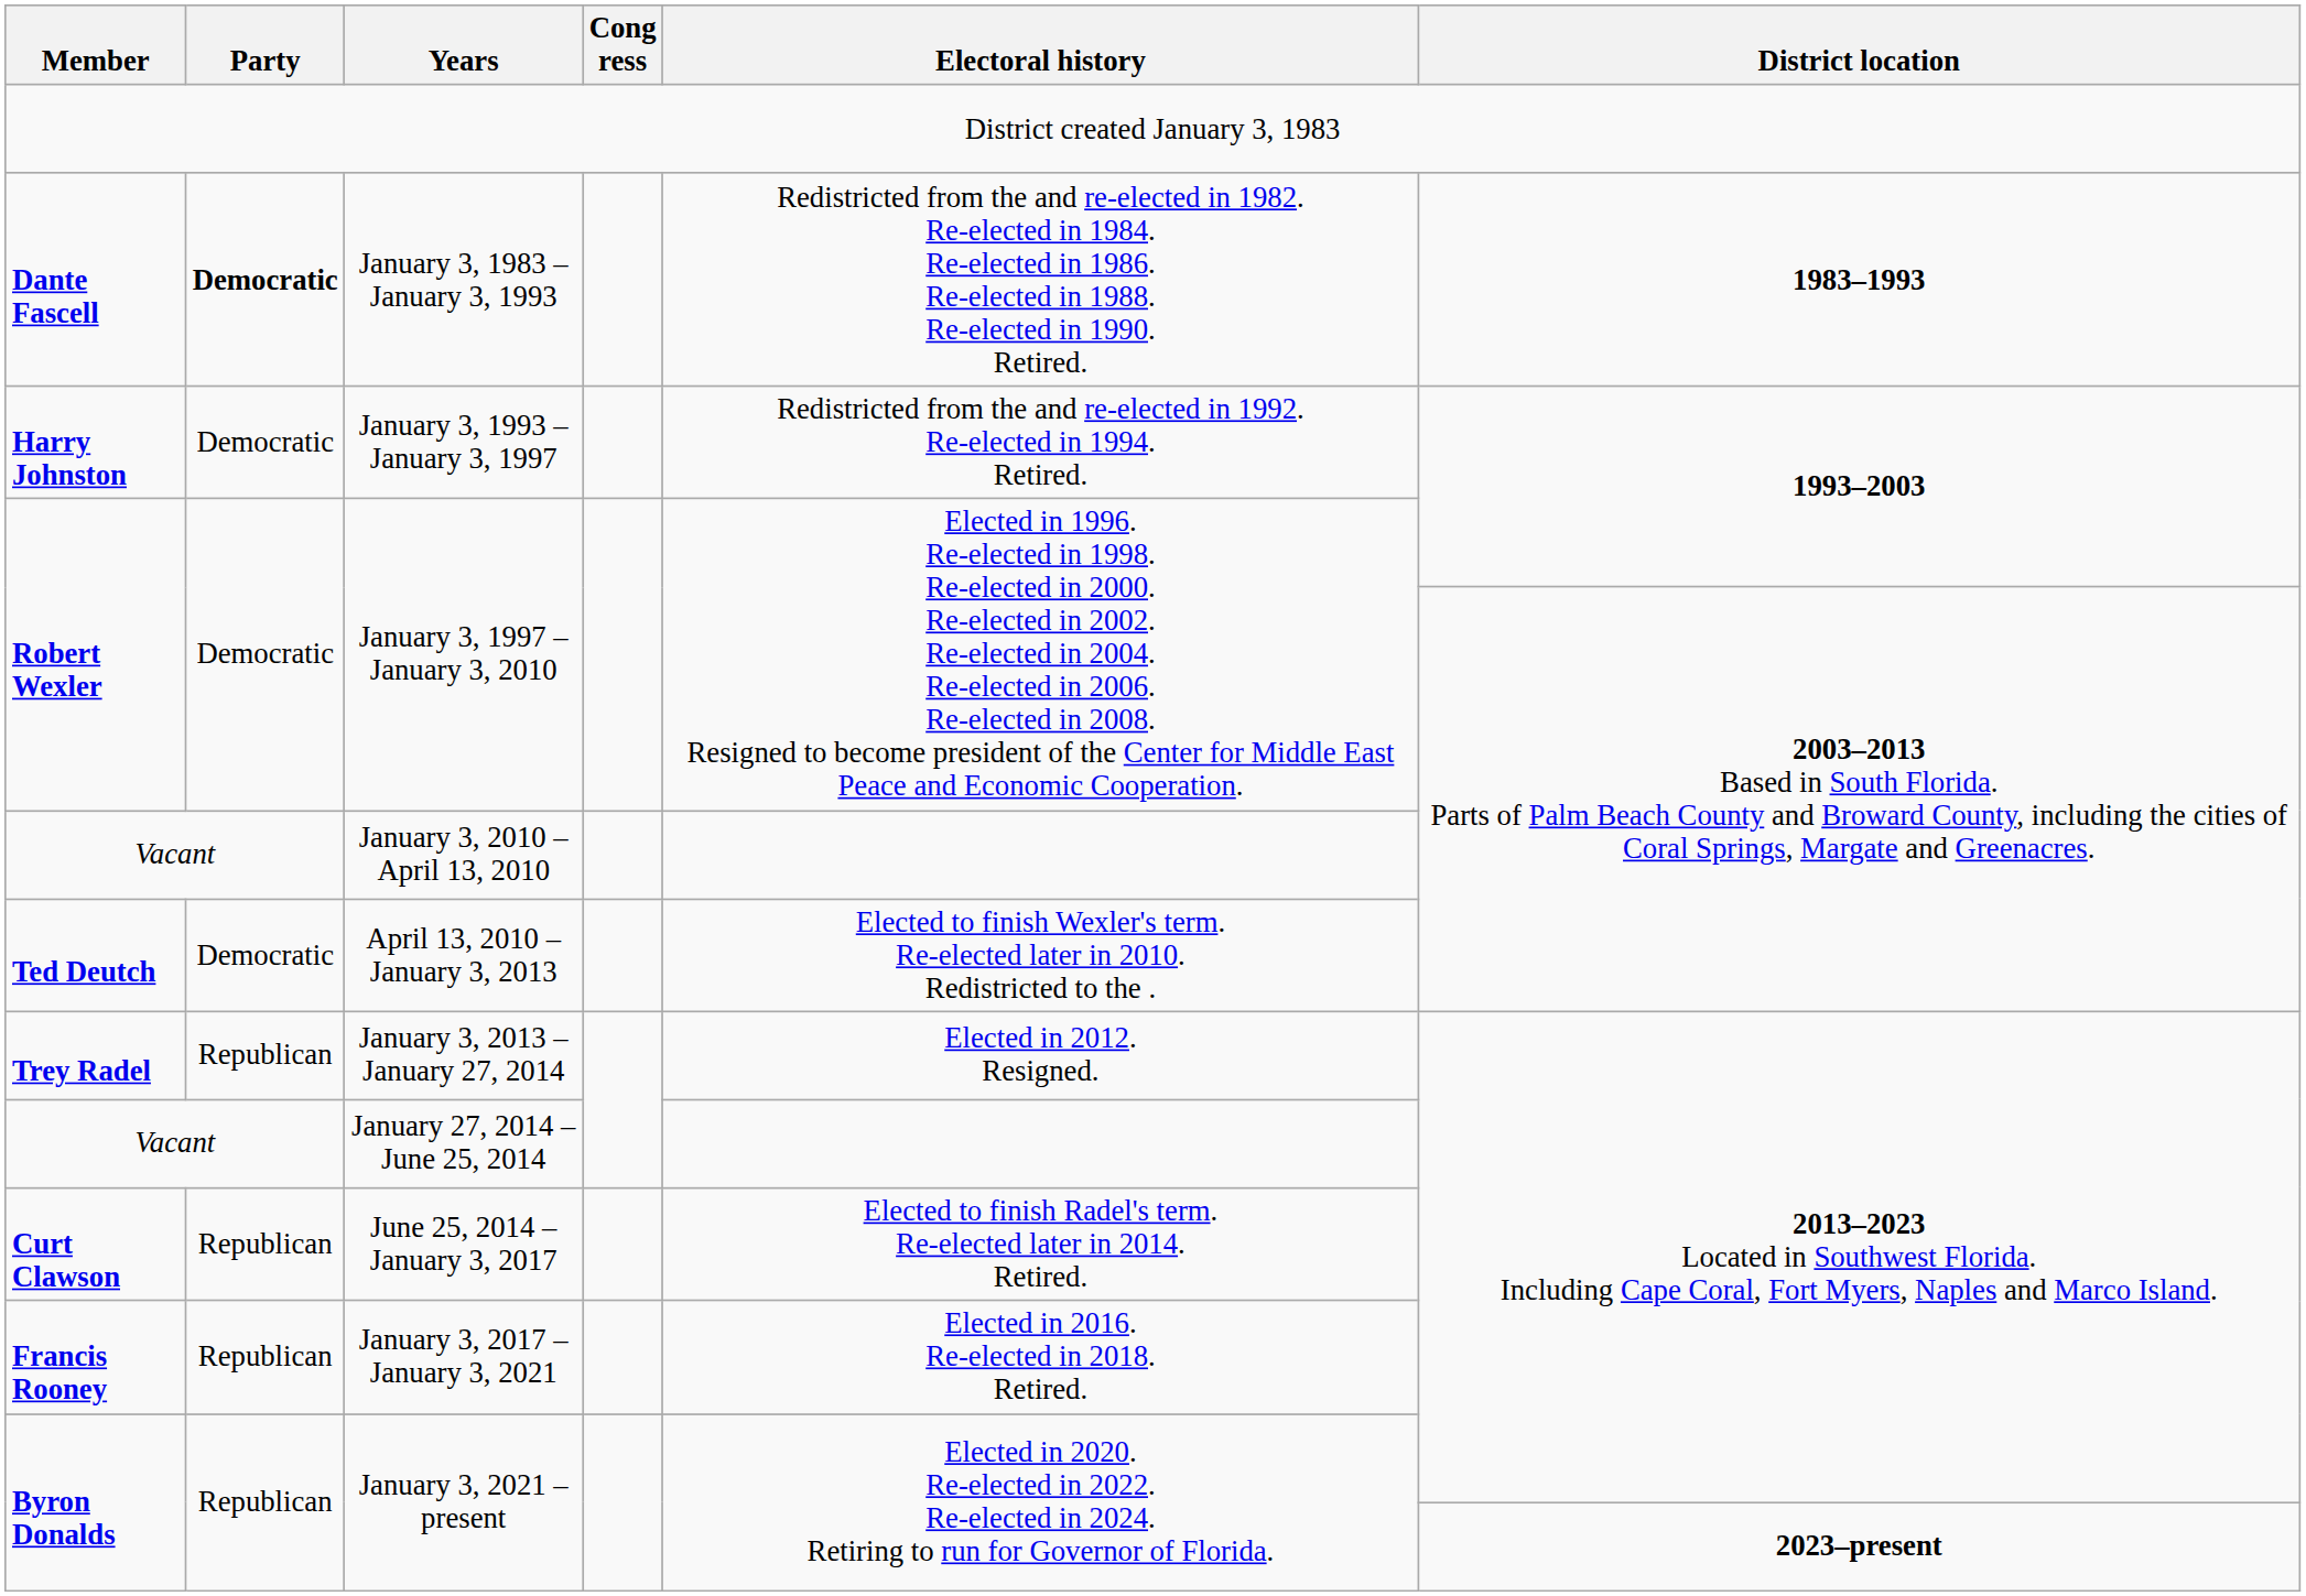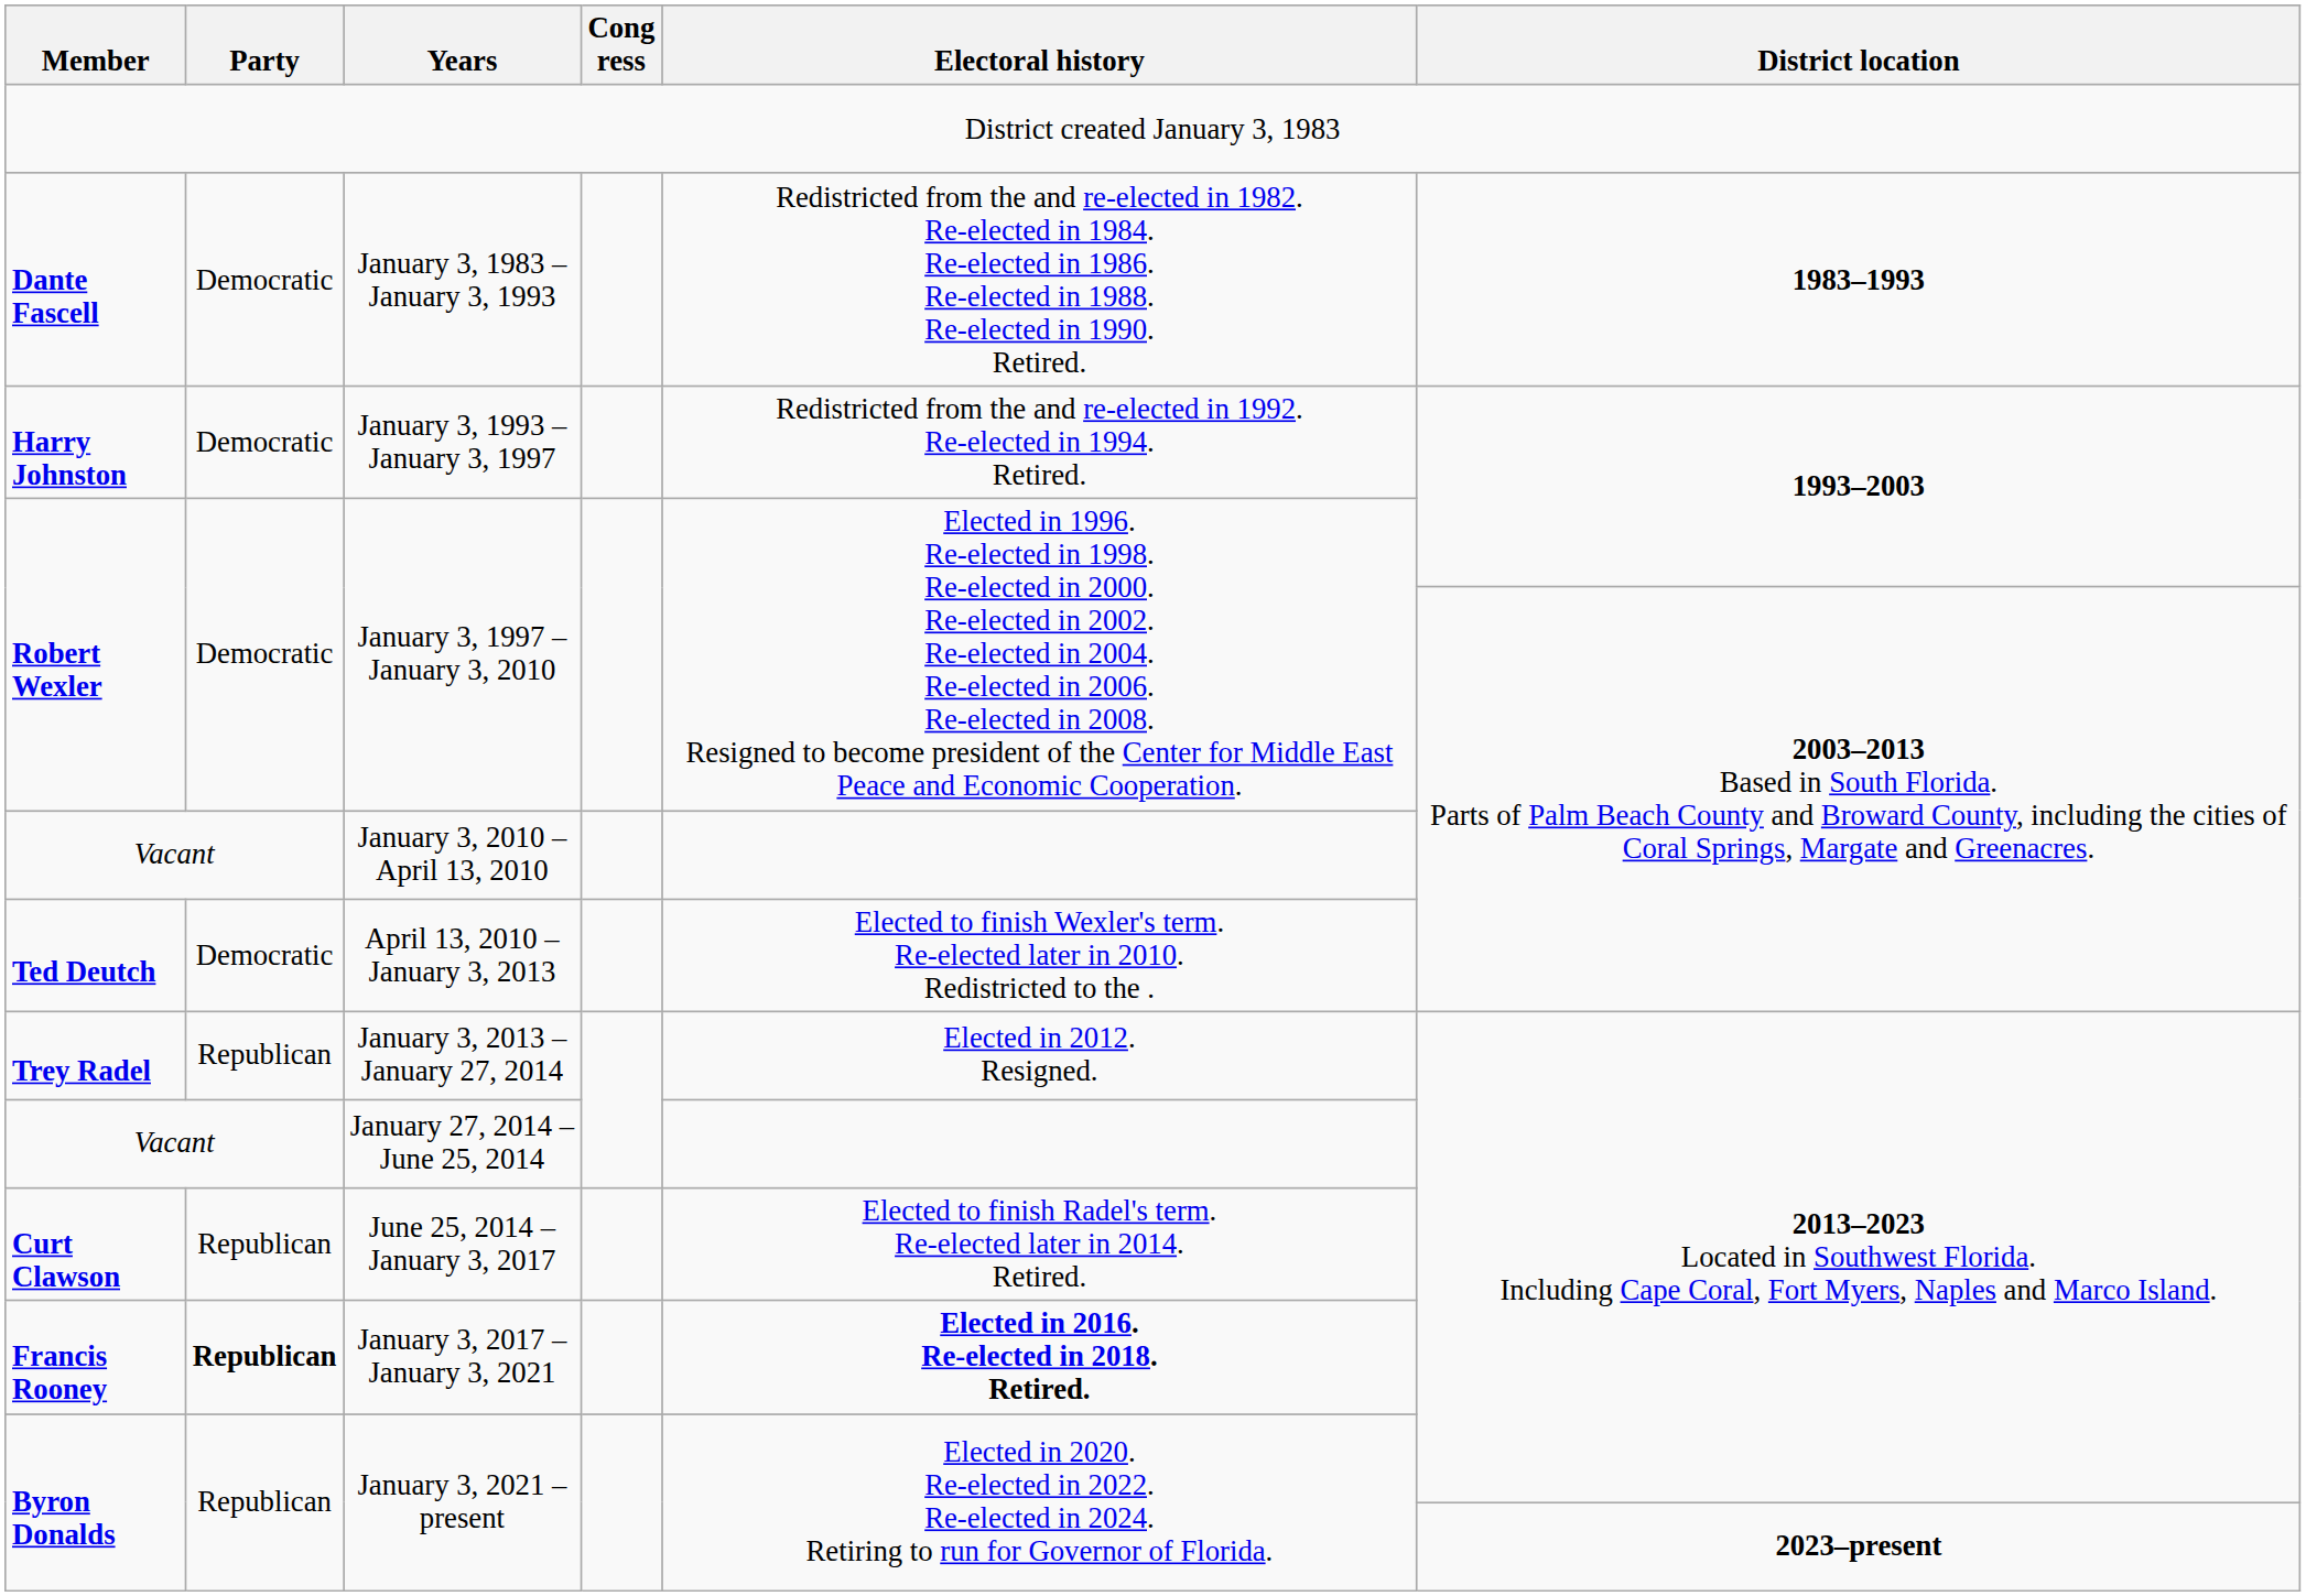January 3, 1983 – January 3, 1993 | Party: bold -> normal
January 3, 2017 – January 3, 2021 | Party: normal -> bold
January 3, 2017 – January 3, 2021 | Electoral history: normal -> bold
